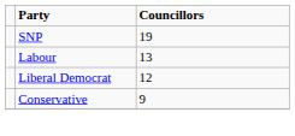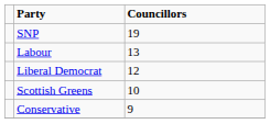+ row: Scottish Greens | 10
